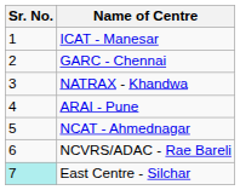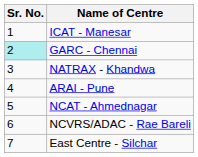GARC - Chennai | Sr. No.: no background -> paleturquoise background
East Centre - Silchar | Sr. No.: paleturquoise background -> no background
